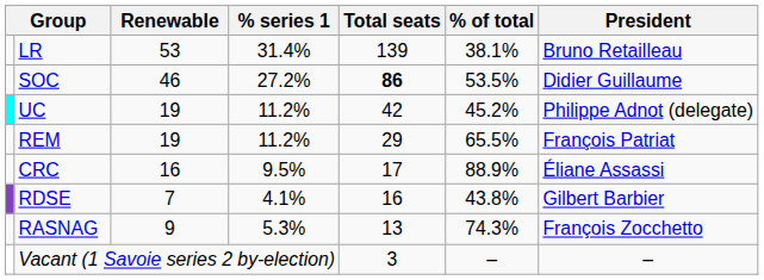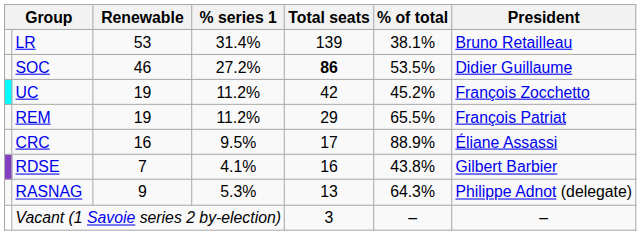UC | President: Philippe Adnot (delegate) -> François Zocchetto
RASNAG | % of total: 74.3% -> 64.3%
RASNAG | President: François Zocchetto -> Philippe Adnot (delegate)
